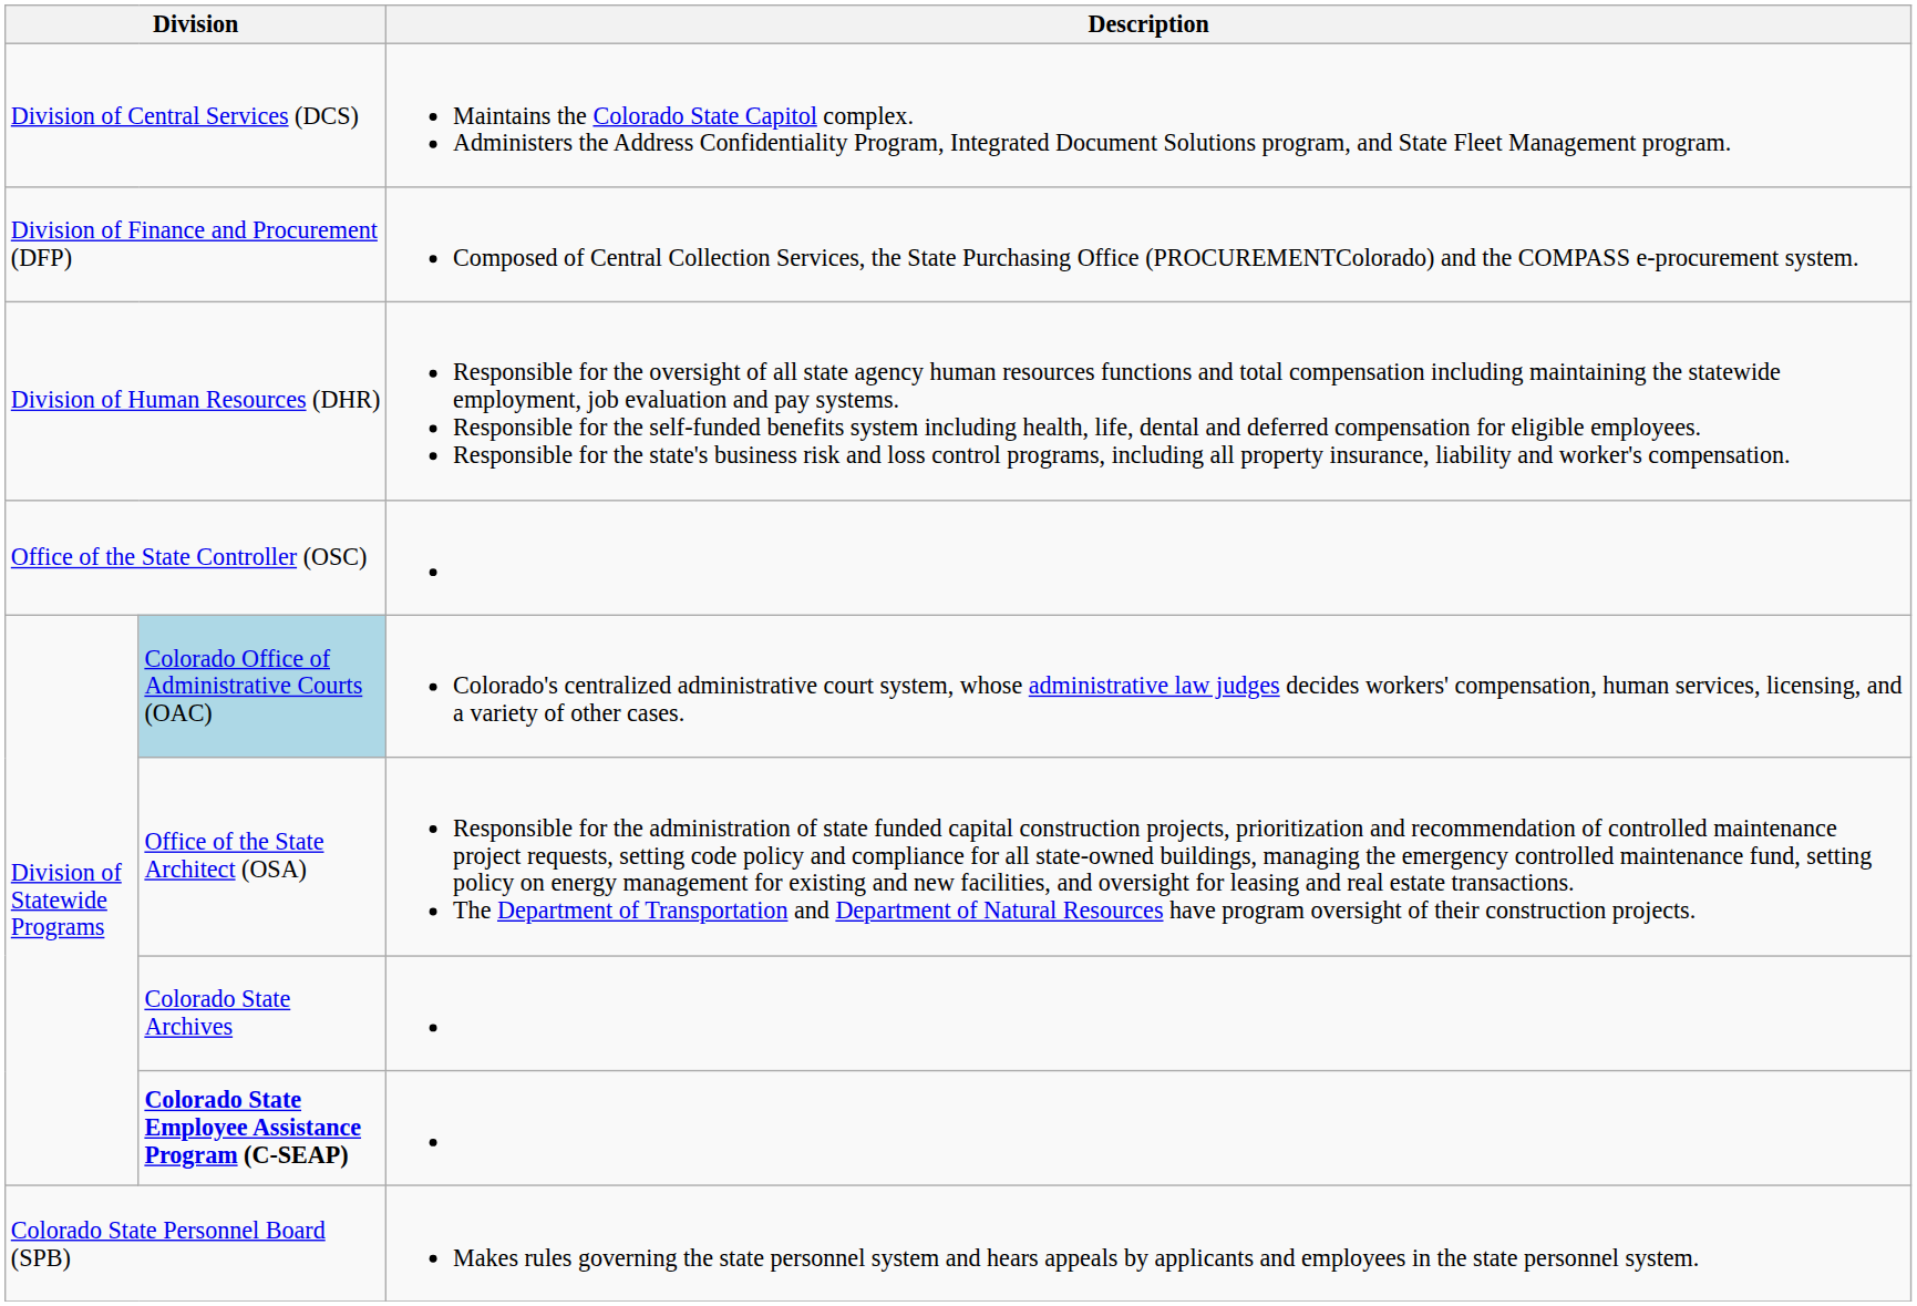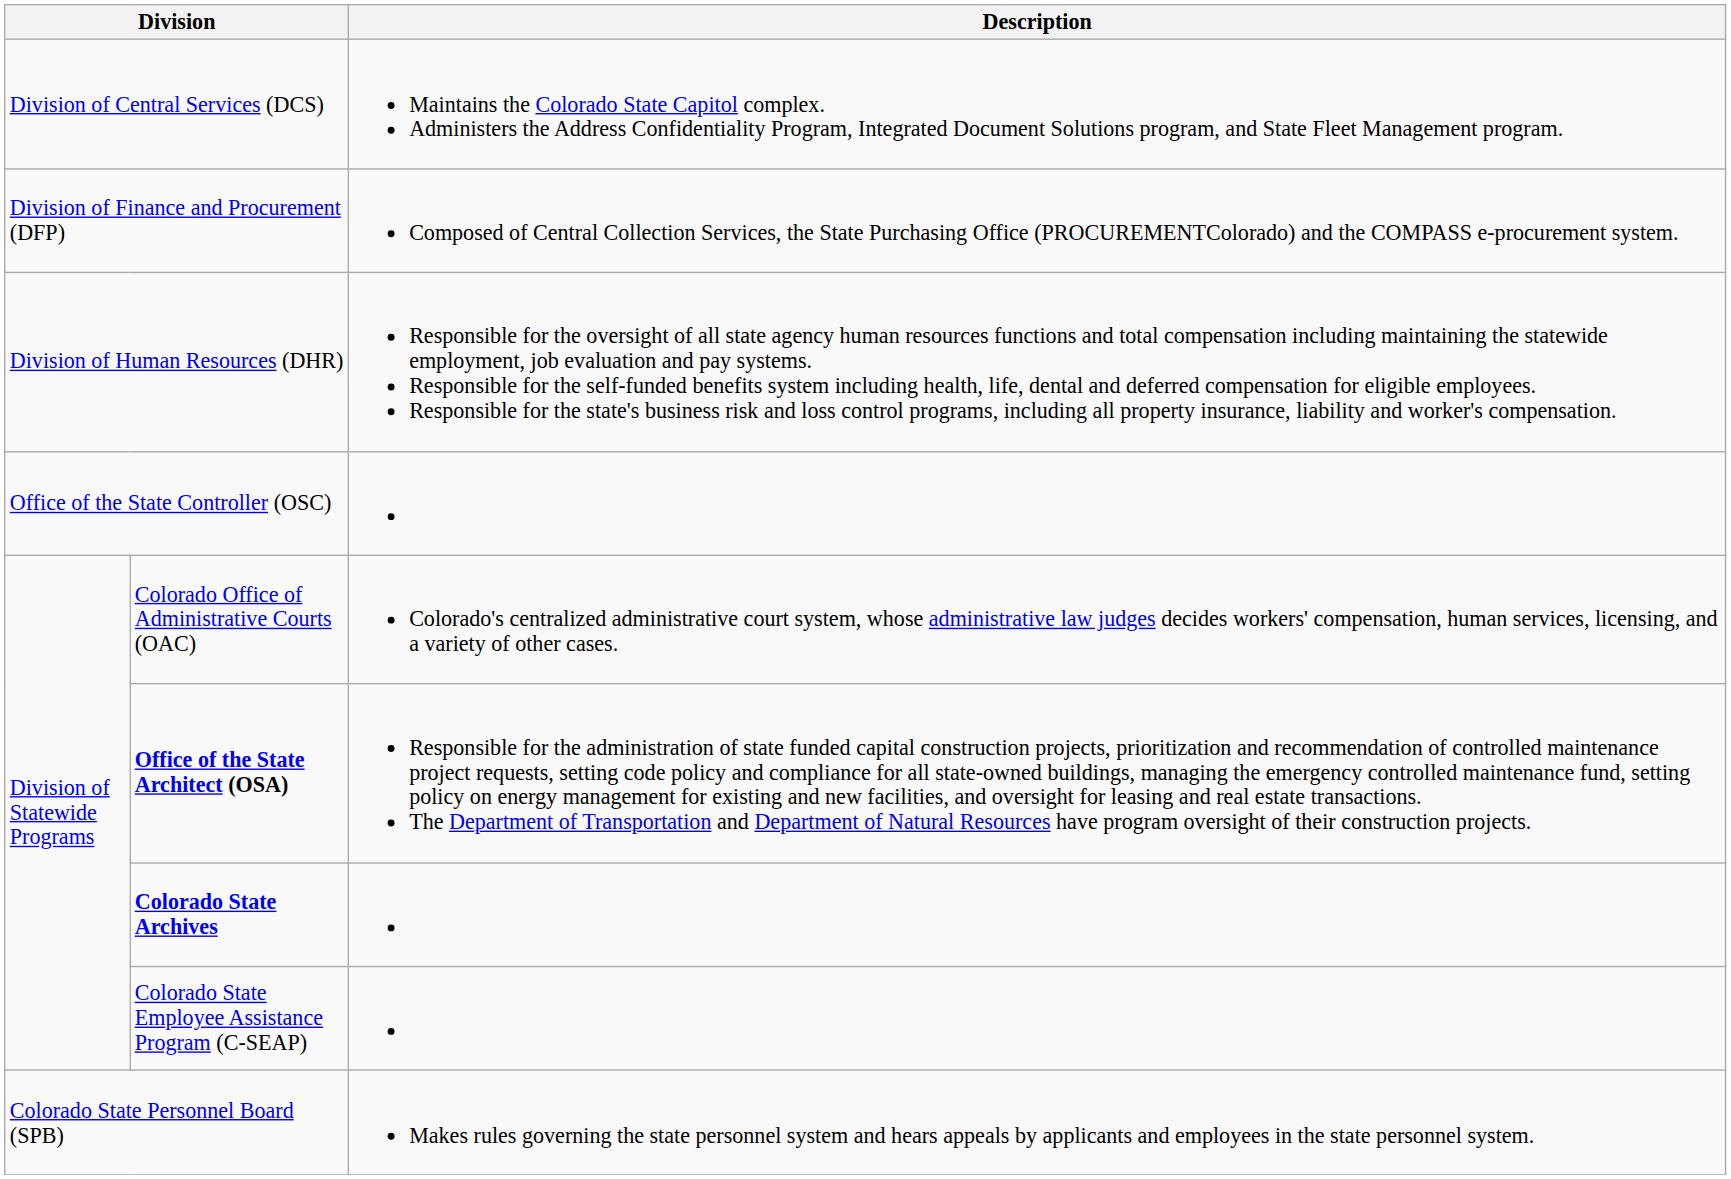Colorado Office of Administrative Courts (OAC) | column 2: lightblue background -> no background
Office of the State Architect (OSA) | column 2: normal -> bold
Colorado State Archives | column 2: normal -> bold
Colorado State Employee Assistance Program (C-SEAP) | column 2: bold -> normal
